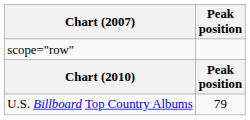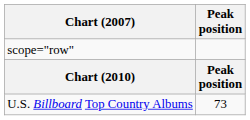U.S. Billboard Top Country Albums | Peak position: 79 -> 73
